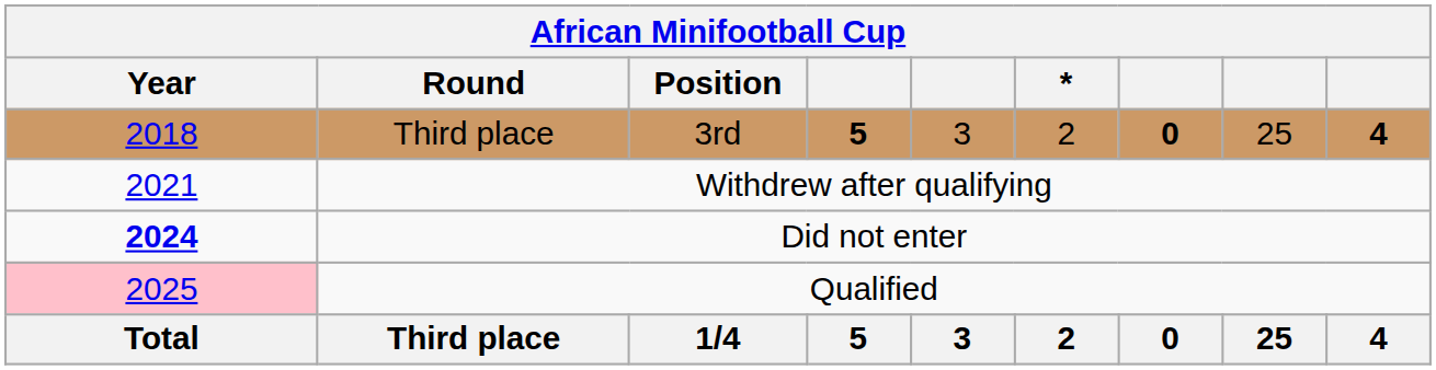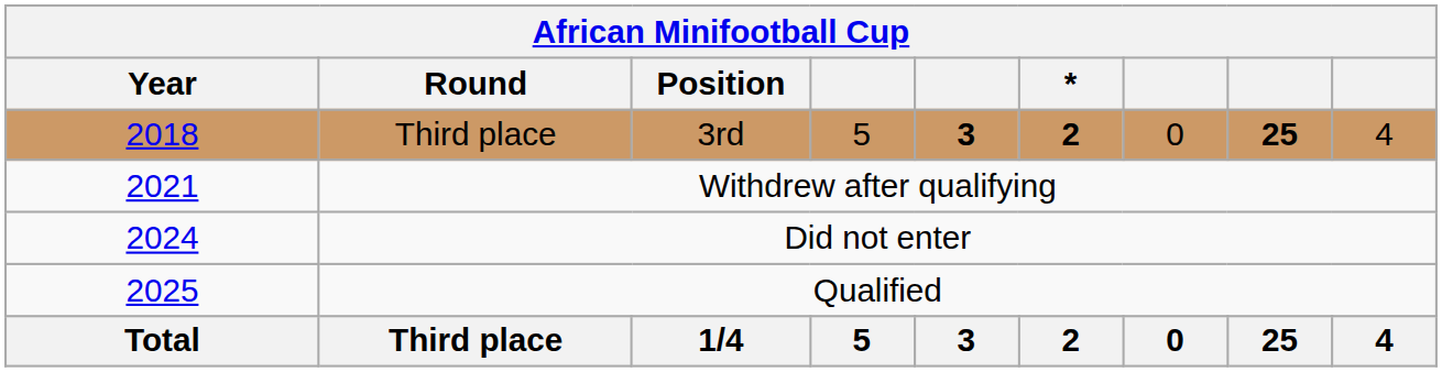Third place / 3rd | column 4: bold -> normal
Third place / 3rd | column 5: normal -> bold
Third place / 3rd | *: normal -> bold
Third place / 3rd | column 7: bold -> normal
Third place / 3rd | column 8: normal -> bold
Third place / 3rd | column 9: bold -> normal
Did not enter | Year: bold -> normal
Qualified | Year: pink background -> no background
